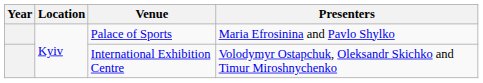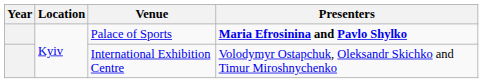Palace of Sports | Presenters: normal -> bold
